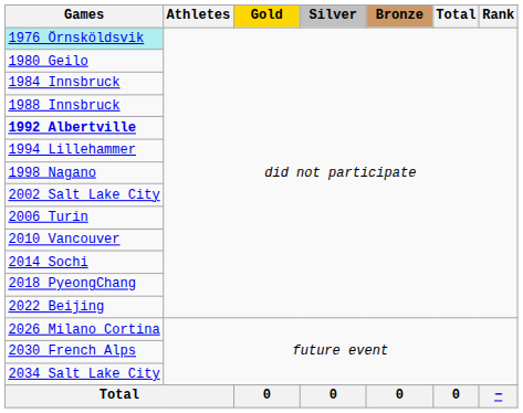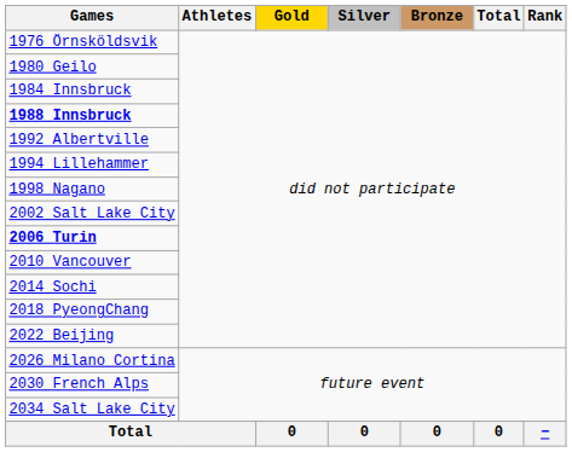1976 Örnsköldsvik | Games: paleturquoise background -> no background
1988 Innsbruck | Games: normal -> bold
1992 Albertville | Games: bold -> normal
2006 Turin | Games: normal -> bold
